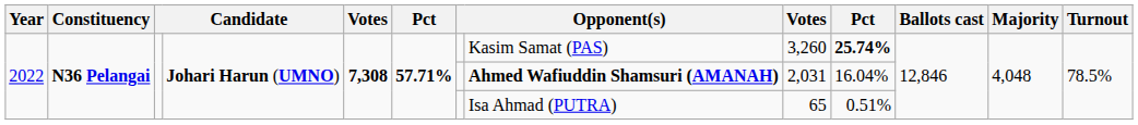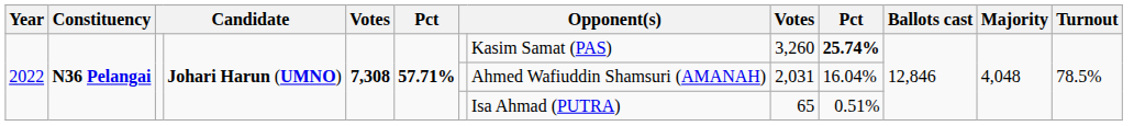row 3 | column 8: bold -> normal
